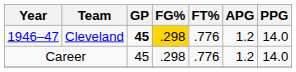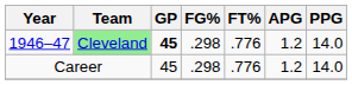1946–47 | Team: no background -> lightgreen background
1946–47 | FG%: gold background -> no background
